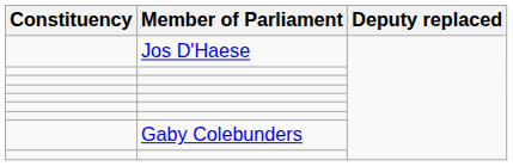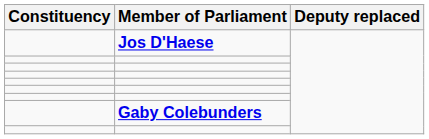Jos D'Haese | Member of Parliament: normal -> bold
Gaby Colebunders | Member of Parliament: normal -> bold
